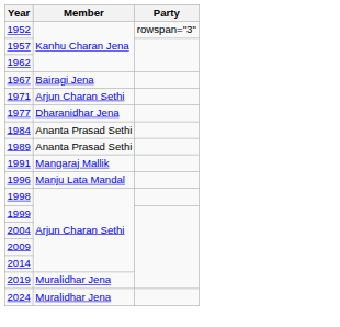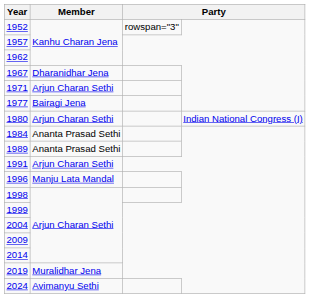1967 | Member: Bairagi Jena -> Dharanidhar Jena
1977 | Member: Dharanidhar Jena -> Bairagi Jena
+ row: 1980 | Arjun Charan Sethi | Indian National Congress (I)
1991 | Member: Mangaraj Mallik -> Arjun Charan Sethi
2024 | Member: Muralidhar Jena -> Avimanyu Sethi
